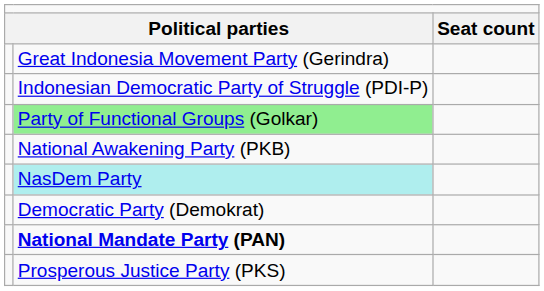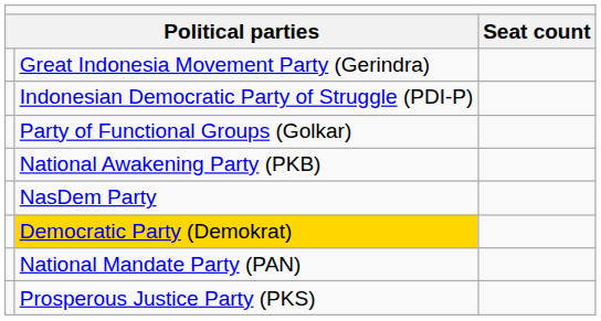Party of Functional Groups (Golkar) | column 2: lightgreen background -> no background
NasDem Party | column 2: paleturquoise background -> no background
Democratic Party (Demokrat) | column 2: no background -> gold background
National Mandate Party (PAN) | column 2: bold -> normal
